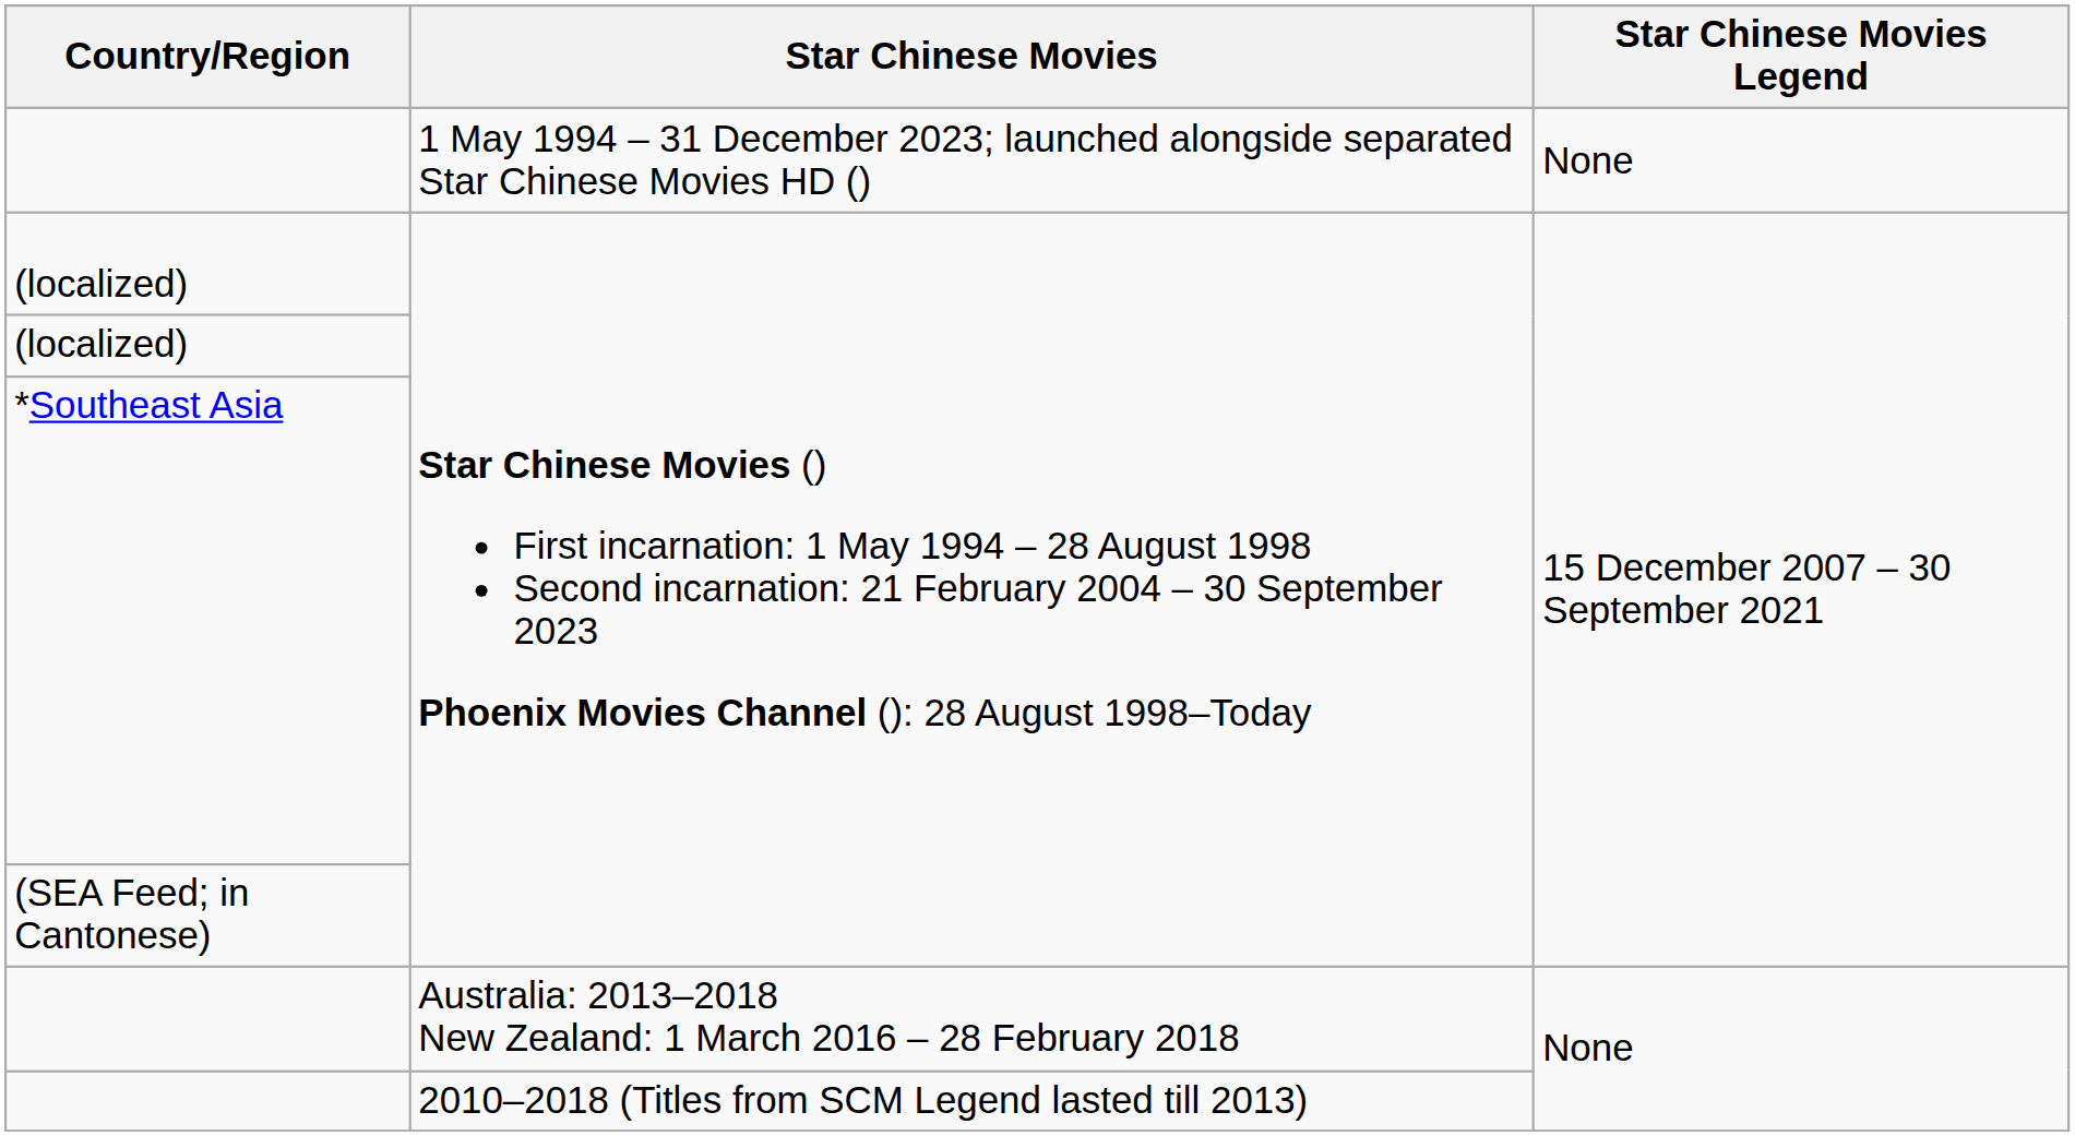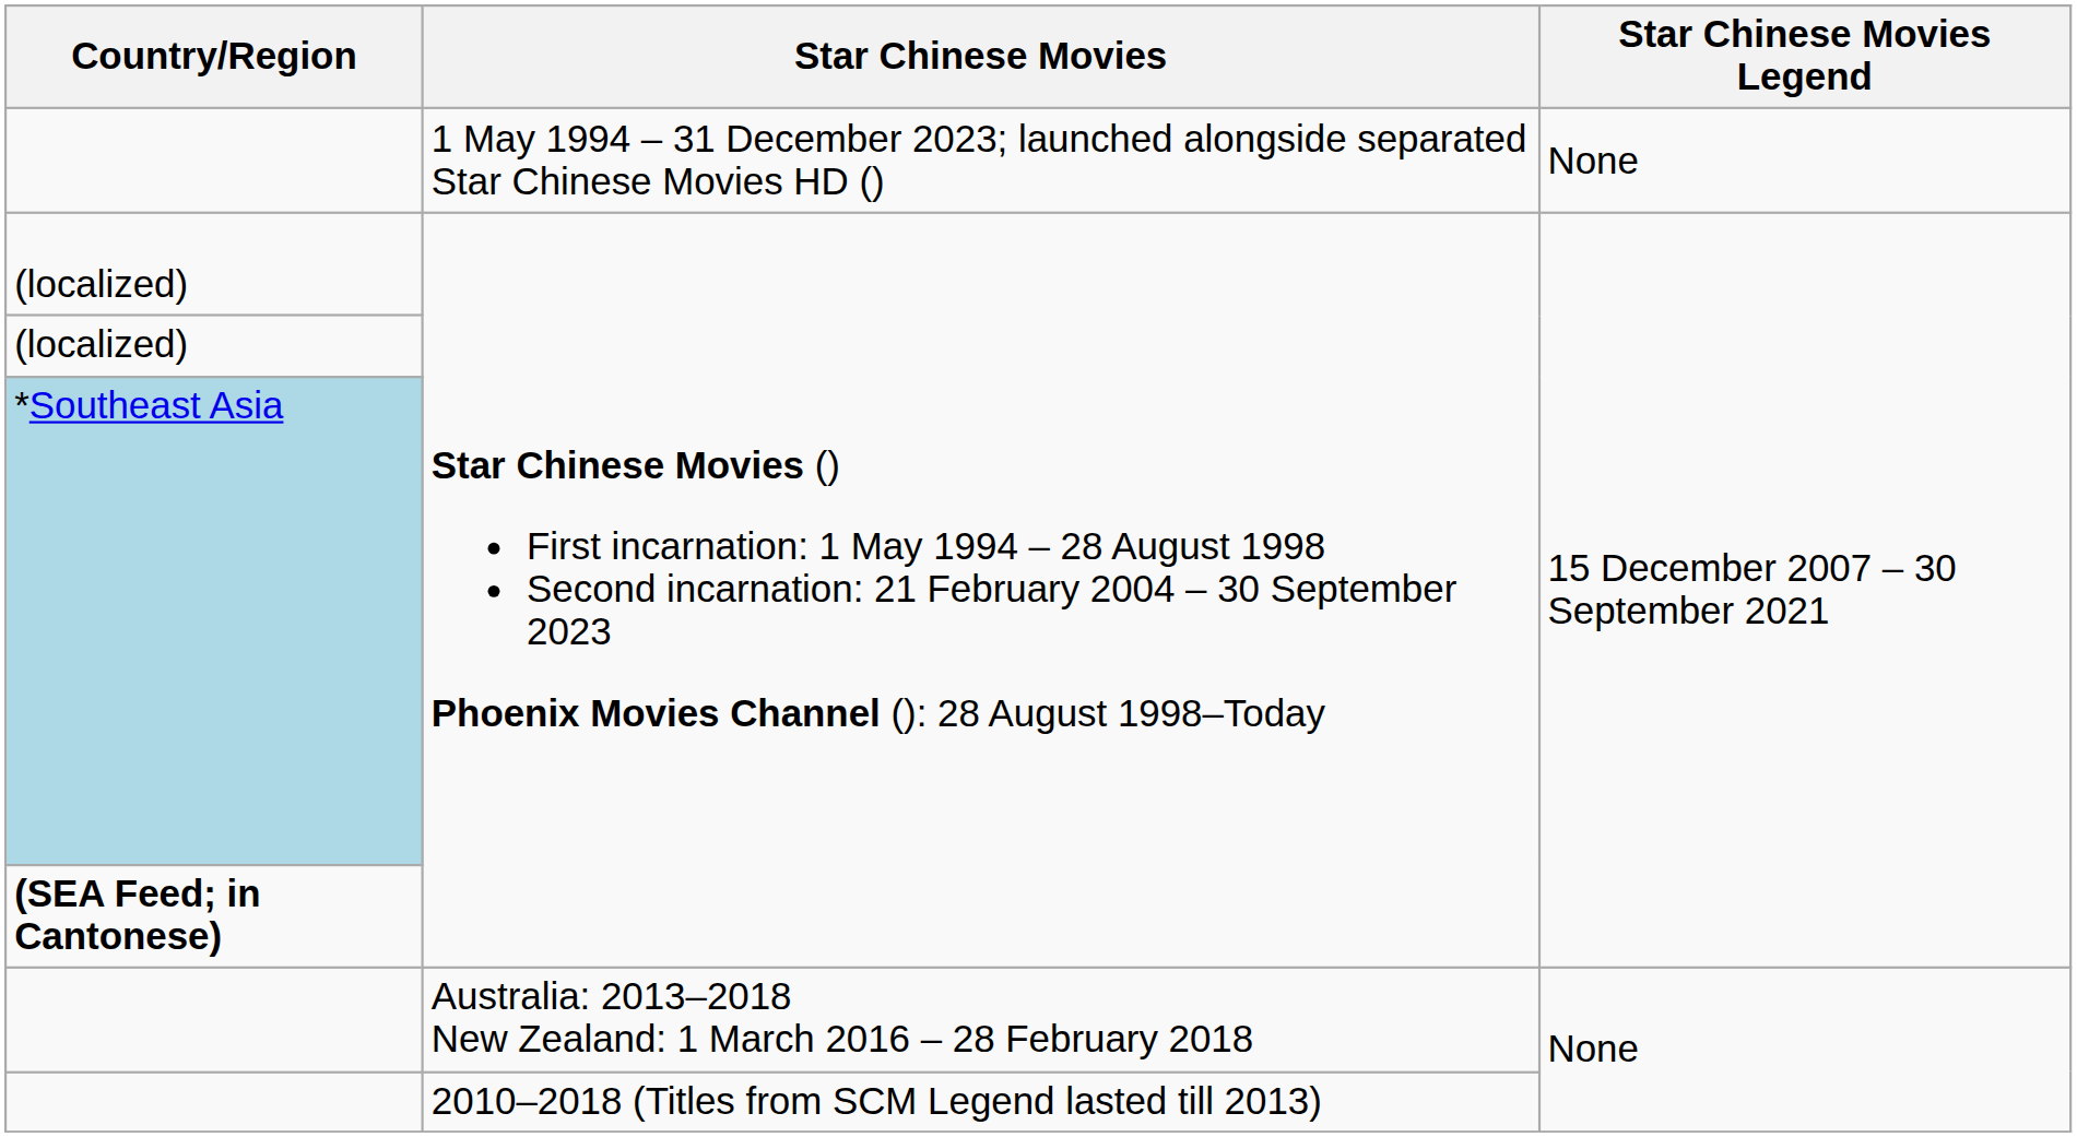*Southeast Asia | Country/Region: no background -> lightblue background
(SEA Feed; in Cantonese) | Country/Region: normal -> bold
